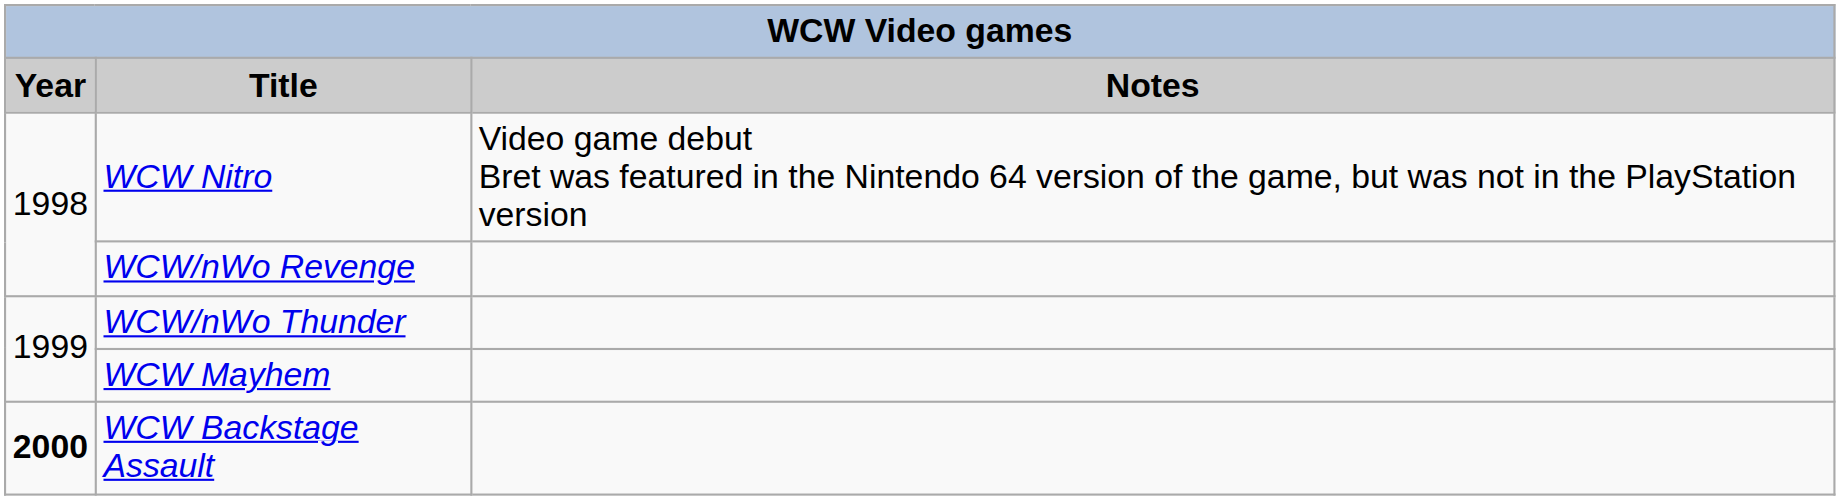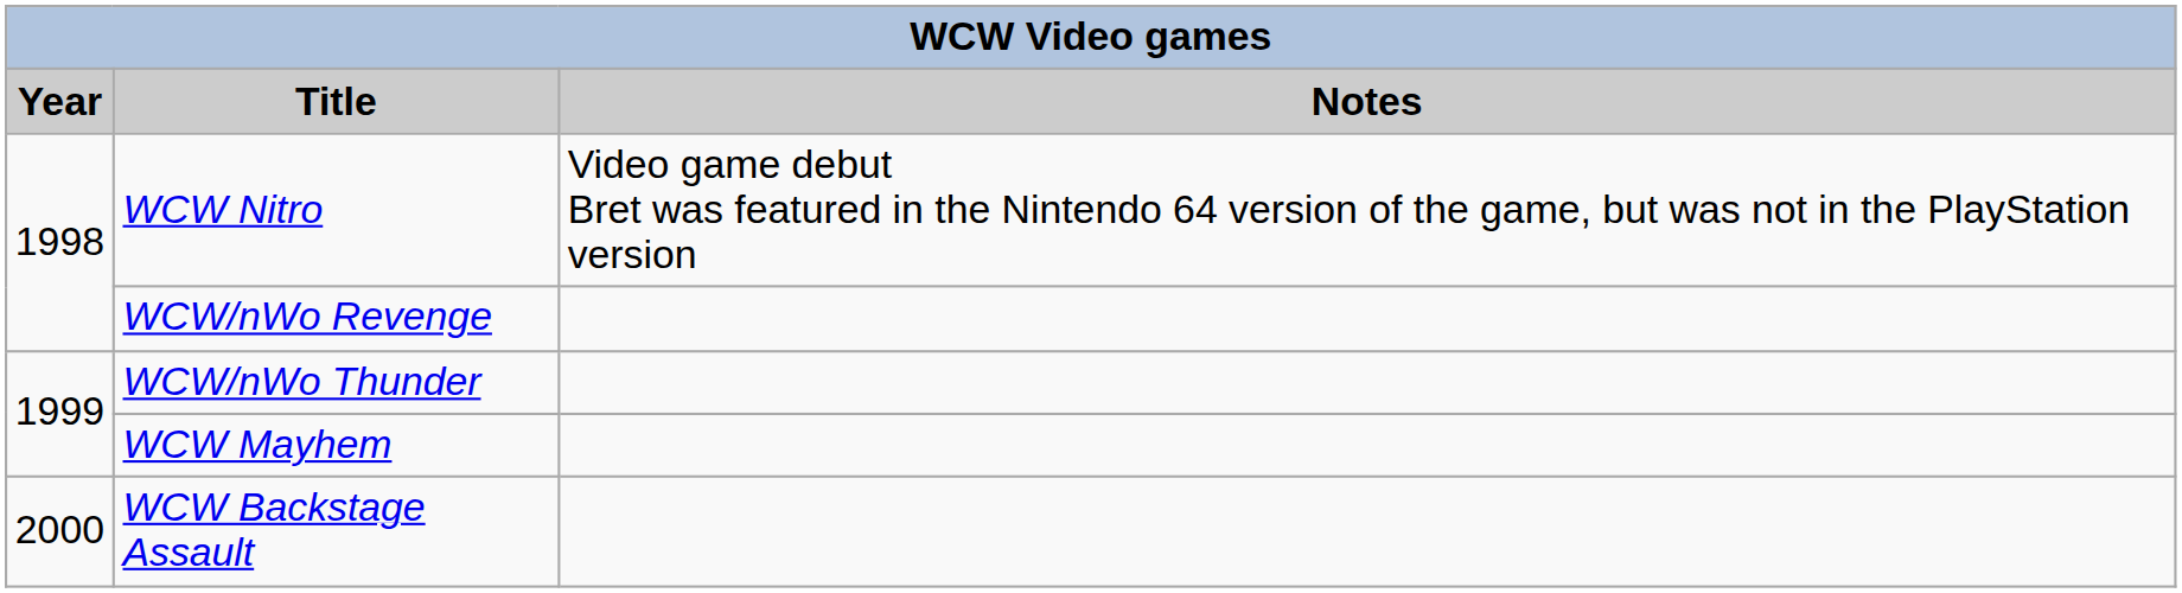WCW Backstage Assault | Year: bold -> normal
